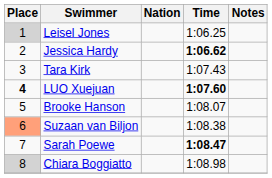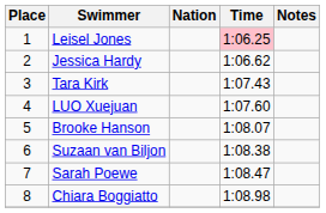Leisel Jones | Place: lightgrey background -> no background
Leisel Jones | Time: no background -> pink background
Jessica Hardy | Time: bold -> normal
LUO Xuejuan | Place: bold -> normal
LUO Xuejuan | Time: bold -> normal
Suzaan van Biljon | Place: lightsalmon background -> no background
Sarah Poewe | Time: bold -> normal
Chiara Boggiatto | Place: lightgrey background -> no background
